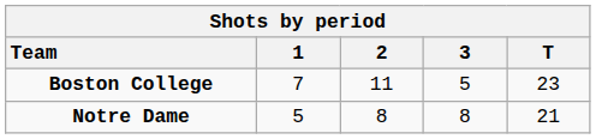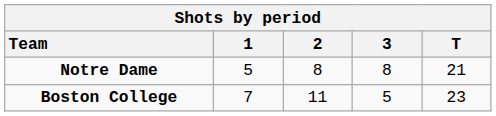rows swapped: Notre Dame <-> Boston College
